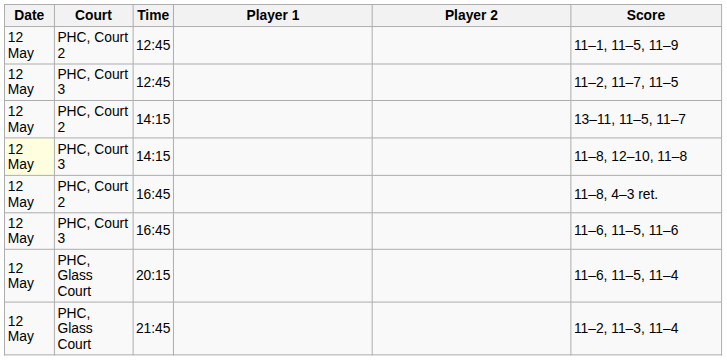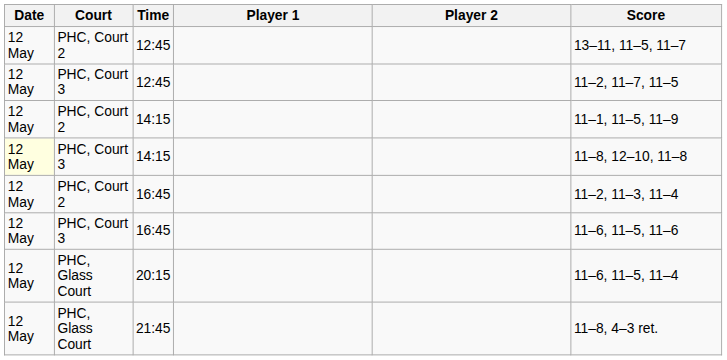PHC, Court 2 / 12:45 | Score: 11–1, 11–5, 11–9 -> 13–11, 11–5, 11–7
PHC, Court 2 / 14:15 | Score: 13–11, 11–5, 11–7 -> 11–1, 11–5, 11–9
PHC, Court 2 / 16:45 | Score: 11–8, 4–3 ret. -> 11–2, 11–3, 11–4
21:45 | Score: 11–2, 11–3, 11–4 -> 11–8, 4–3 ret.
